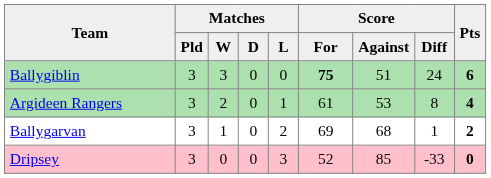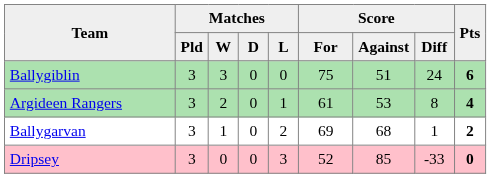Ballygiblin | Score / For: bold -> normal
